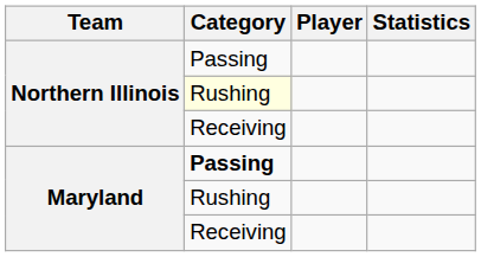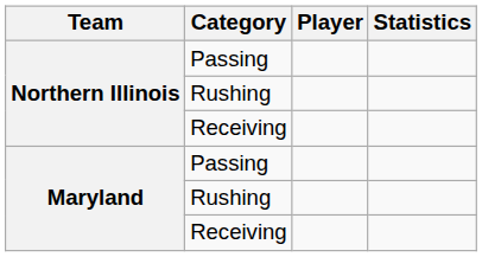Northern Illinois / Rushing | Category: lightyellow background -> no background
Maryland / Passing | Category: bold -> normal
